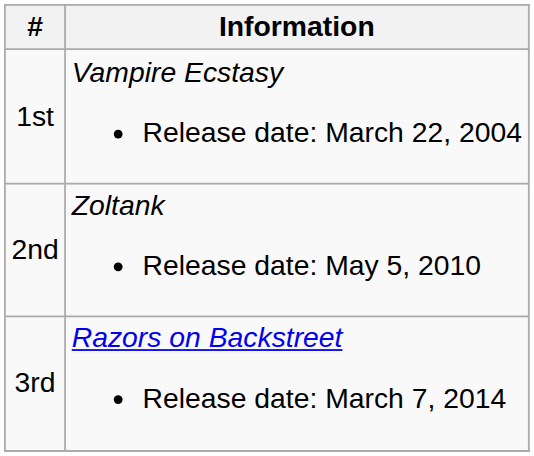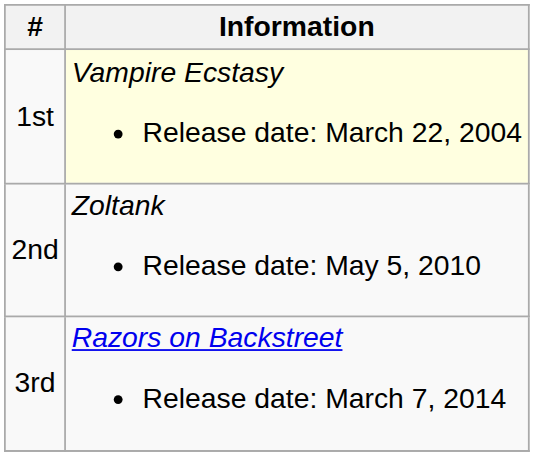1st | Information: no background -> lightyellow background
